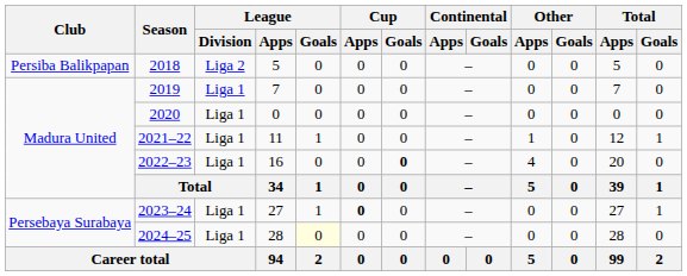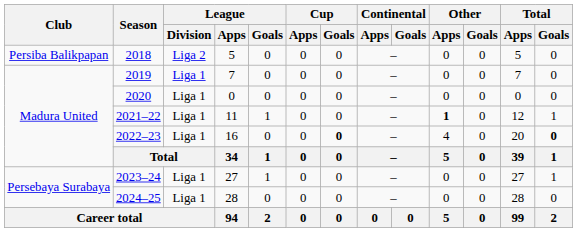2021–22 | Other / Apps: normal -> bold
2022–23 | Total / Goals: normal -> bold
2023–24 | Cup / Apps: bold -> normal
2024–25 | League / Goals: lightyellow background -> no background
